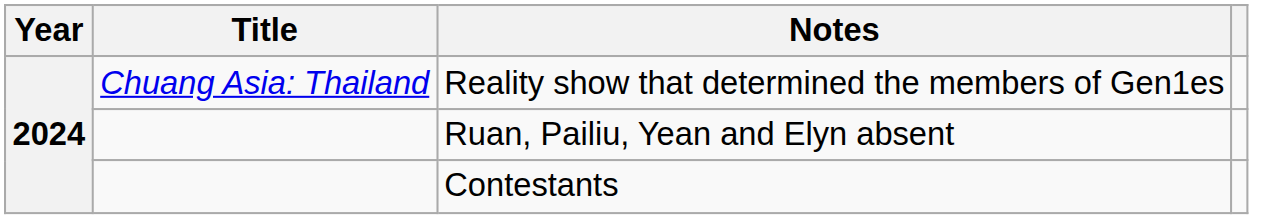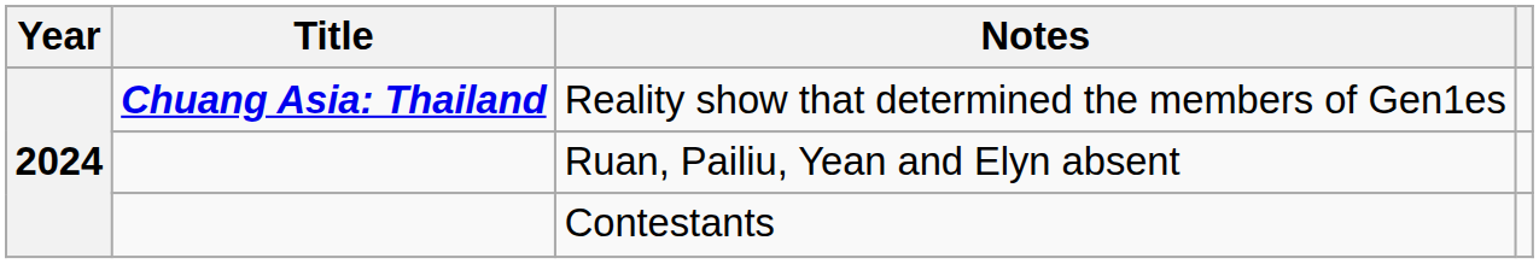Reality show that determined the members of Gen1es | Title: normal -> bold
